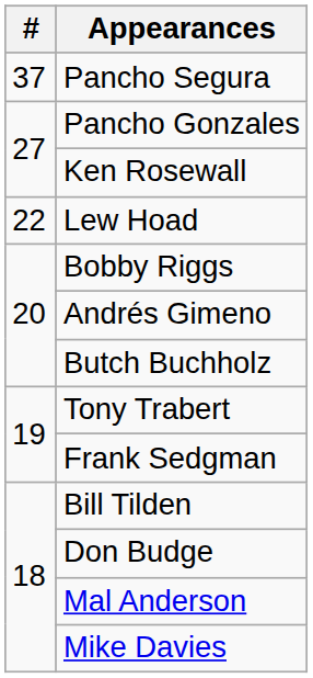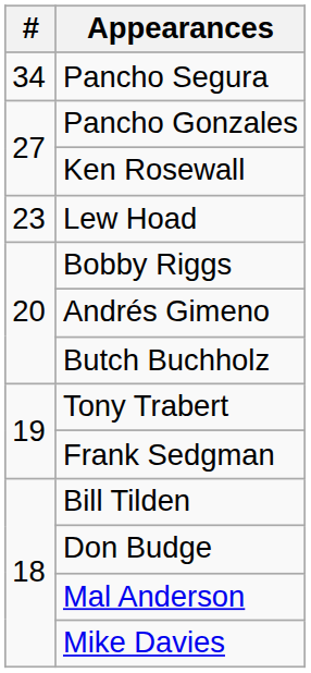Pancho Segura | #: 37 -> 34
Lew Hoad | #: 22 -> 23
